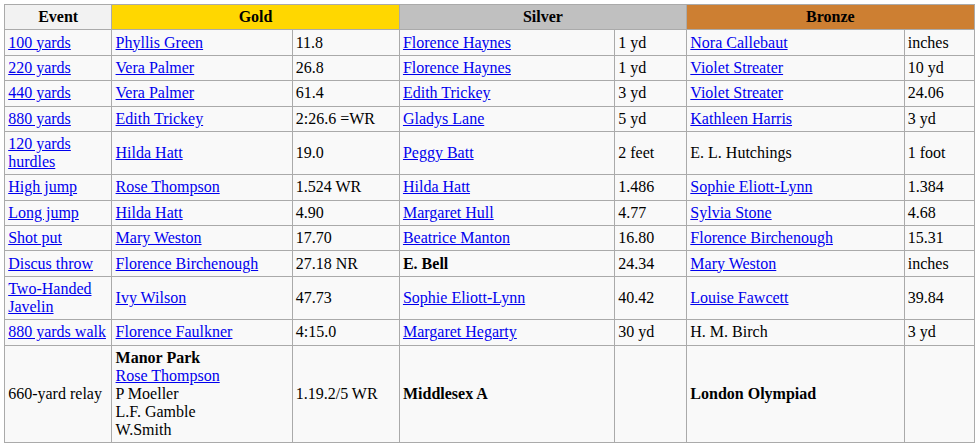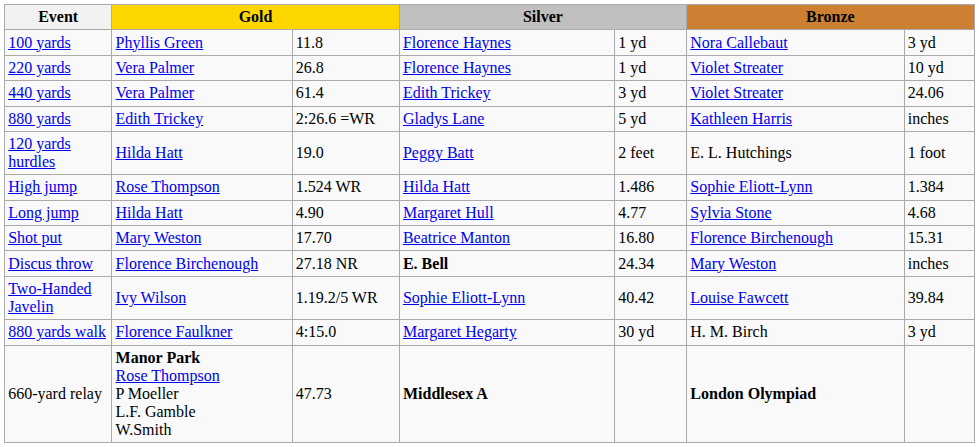100 yards | column 7: inches -> 3 yd
880 yards | column 7: 3 yd -> inches
Two-Handed Javelin | column 3: 47.73 -> 1.19.2/5 WR
660-yard relay | column 3: 1.19.2/5 WR -> 47.73
